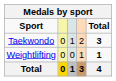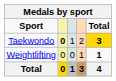Taekwondo | column 2: normal -> bold
Taekwondo | Total: no background -> gold background
